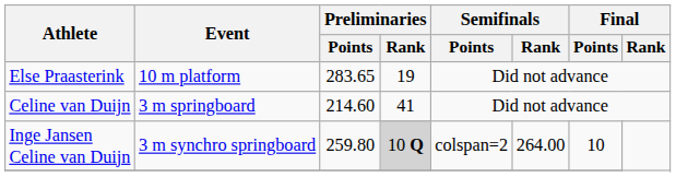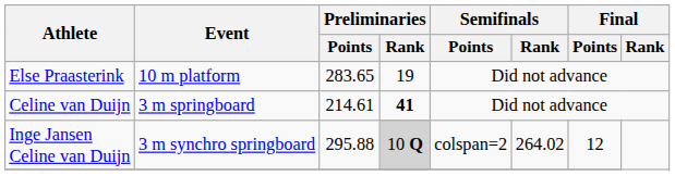Celine van Duijn | Preliminaries / Points: 214.60 -> 214.61
Celine van Duijn | Preliminaries / Rank: normal -> bold
Inge Jansen Celine van Duijn | Preliminaries / Points: 259.80 -> 295.88
Inge Jansen Celine van Duijn | Semifinals / Rank: 264.00 -> 264.02
Inge Jansen Celine van Duijn | Final / Points: 10 -> 12
